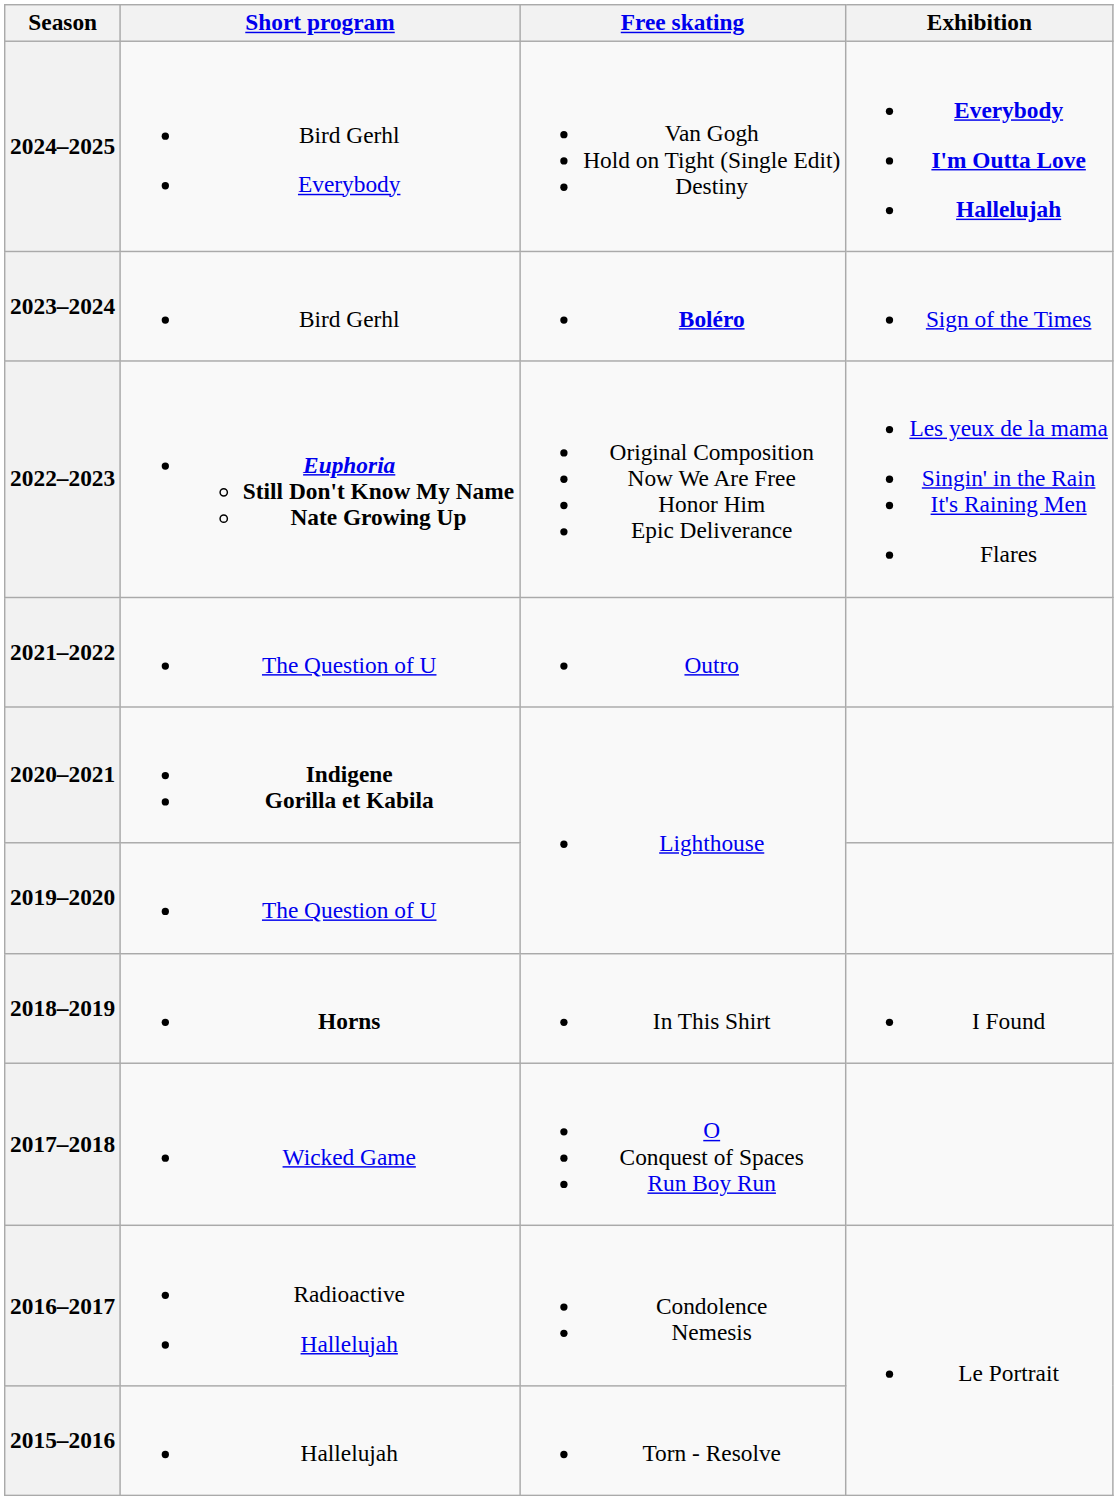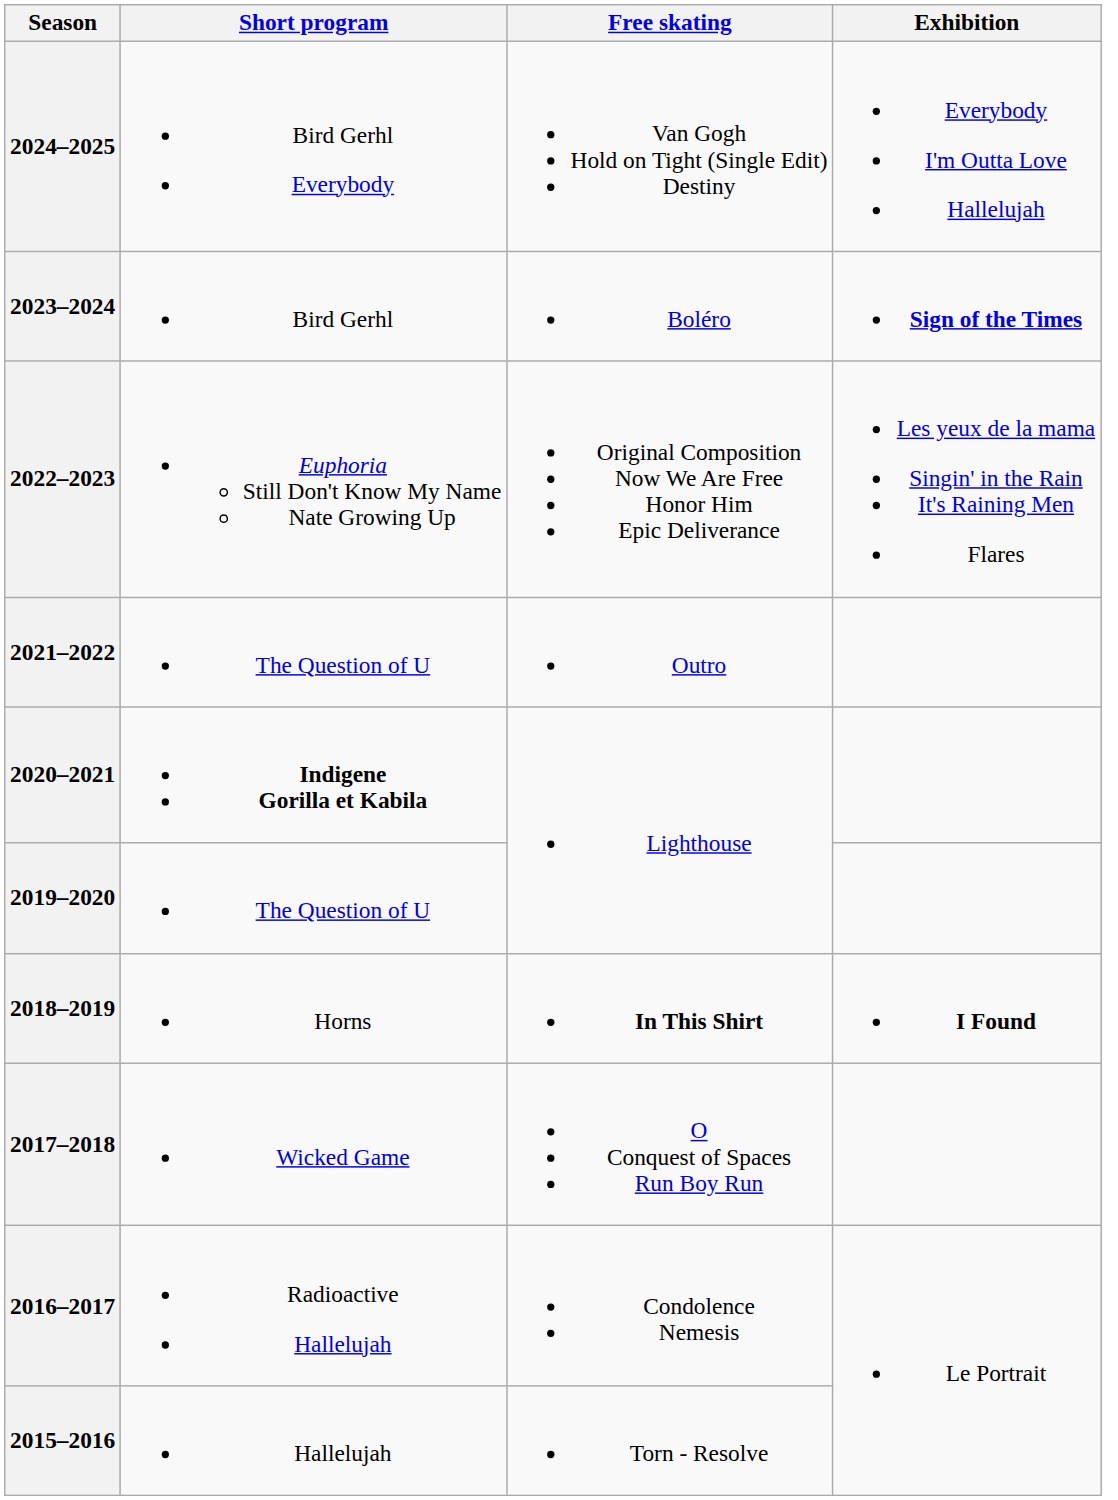2024–2025 | Exhibition: bold -> normal
2023–2024 | Free skating: bold -> normal
2023–2024 | Exhibition: normal -> bold
2022–2023 | Short program: bold -> normal
2018–2019 | Short program: bold -> normal
2018–2019 | Free skating: normal -> bold
2018–2019 | Exhibition: normal -> bold
